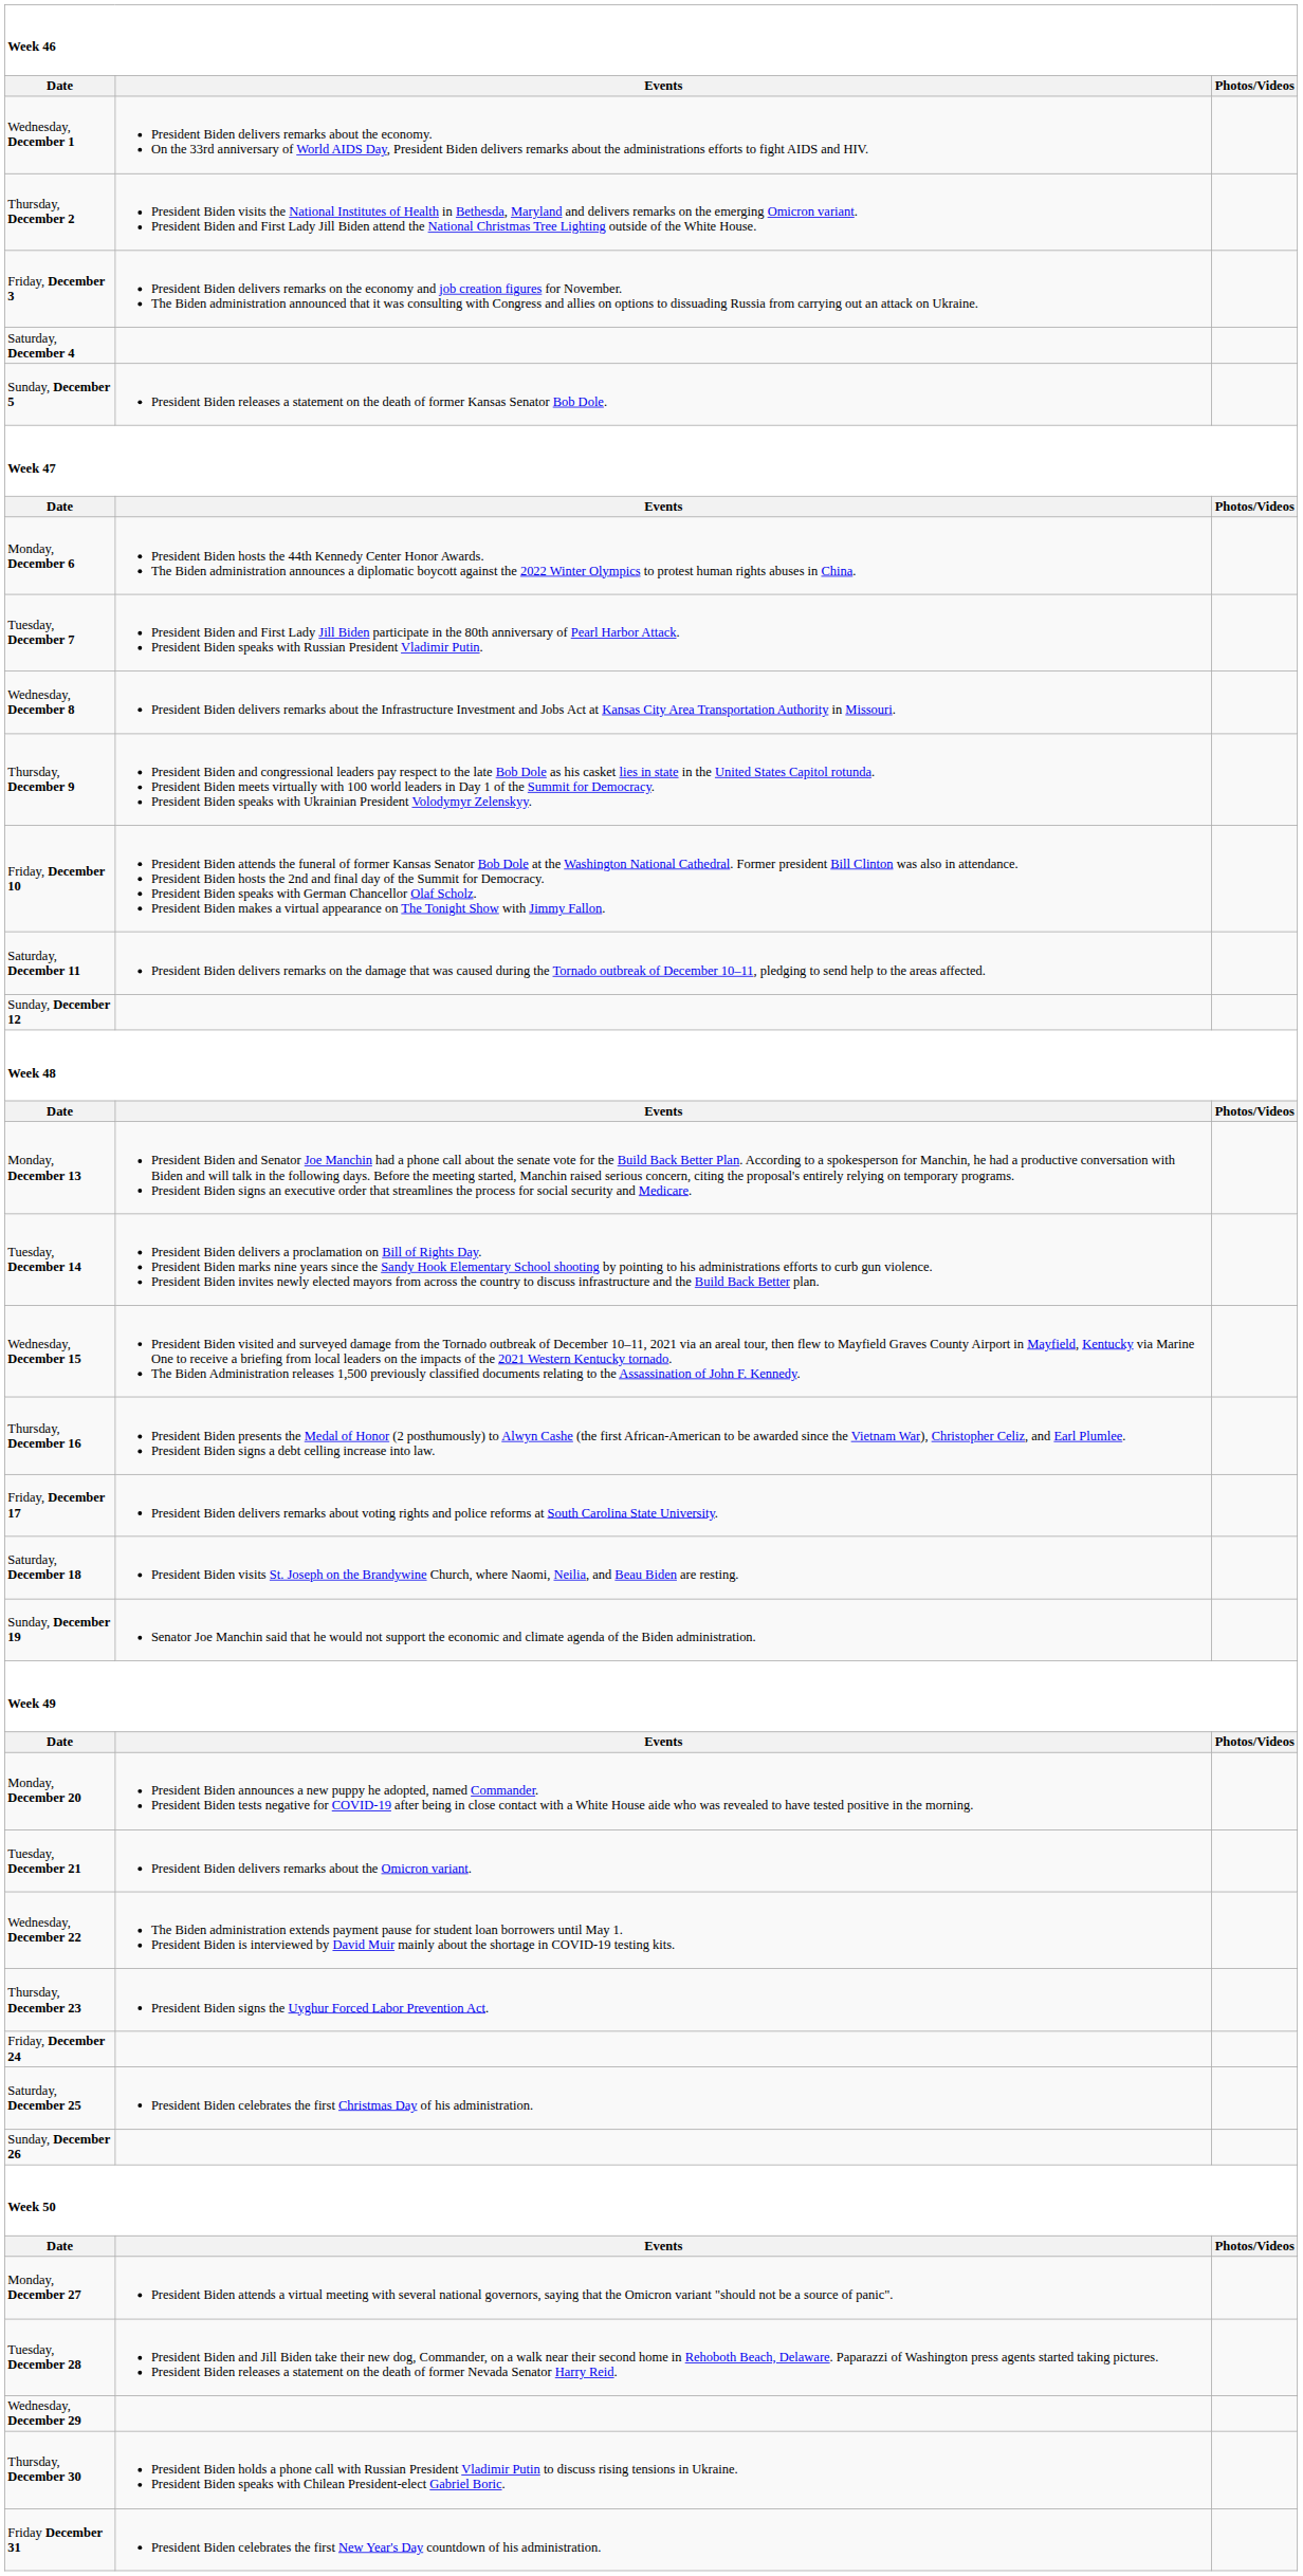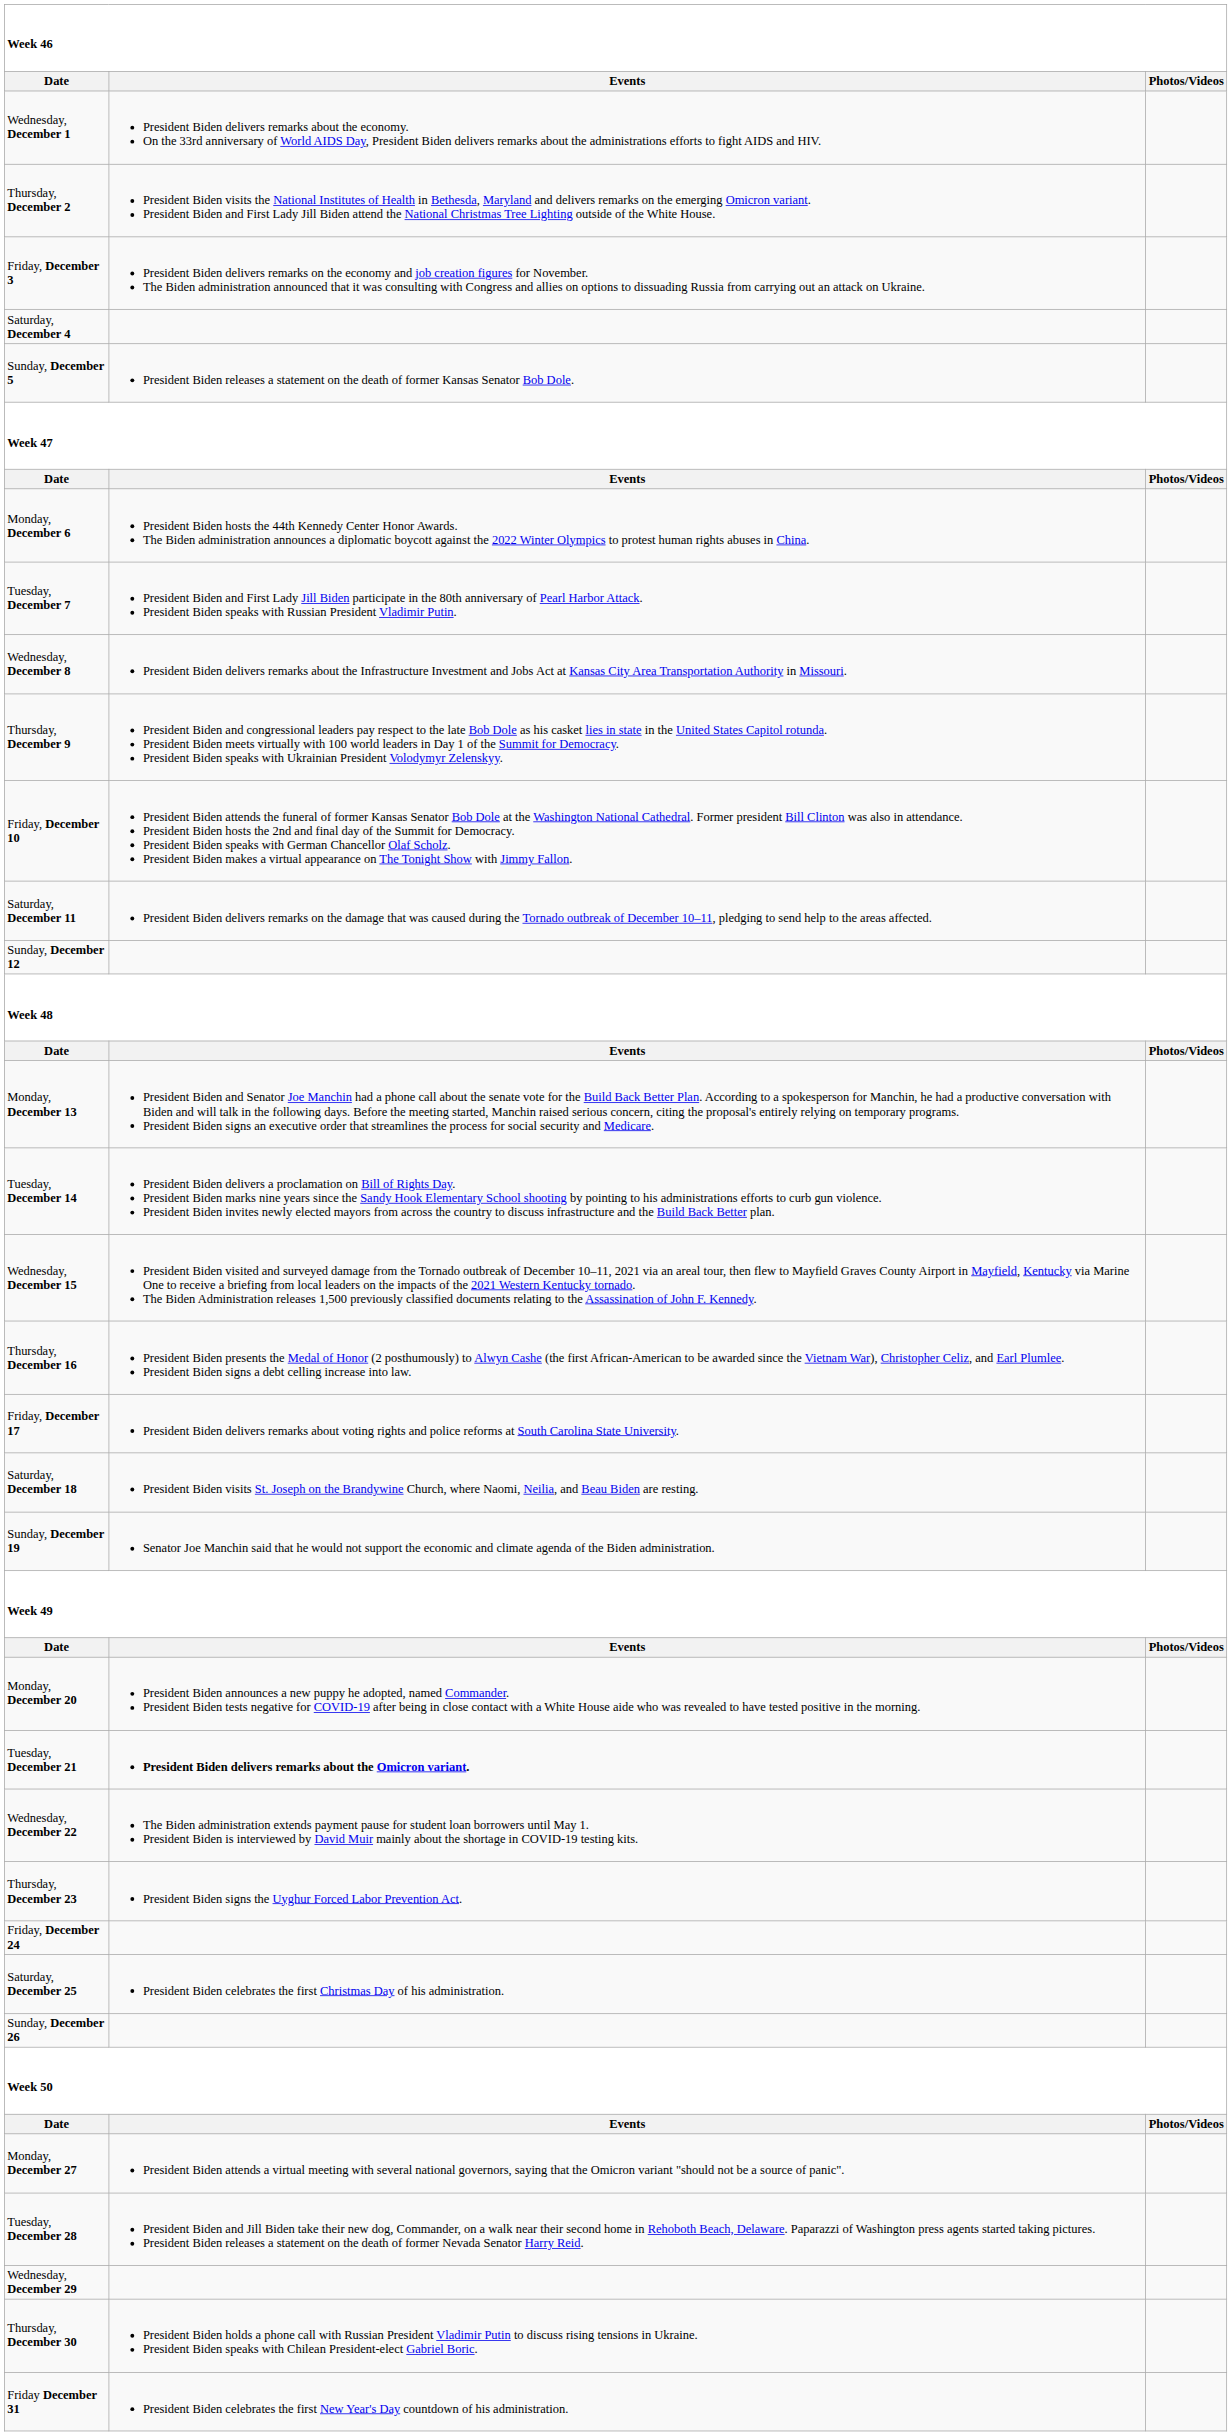Tuesday, December 21 | column 2: normal -> bold
